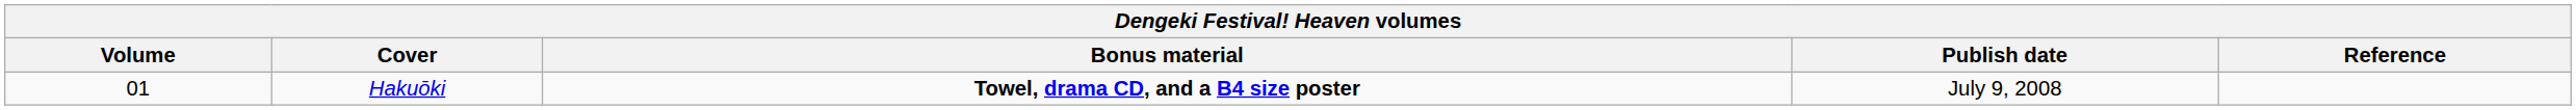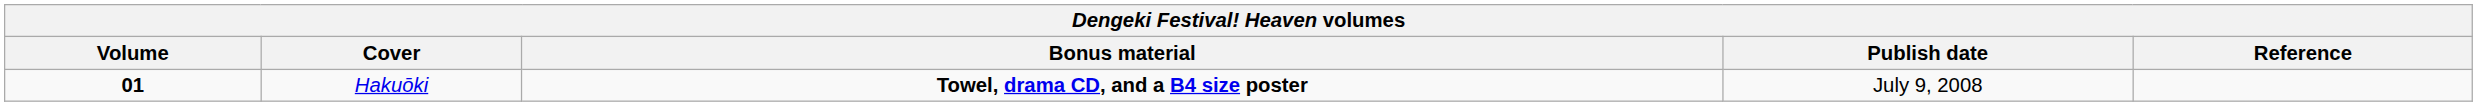Hakuōki | Volume: normal -> bold
